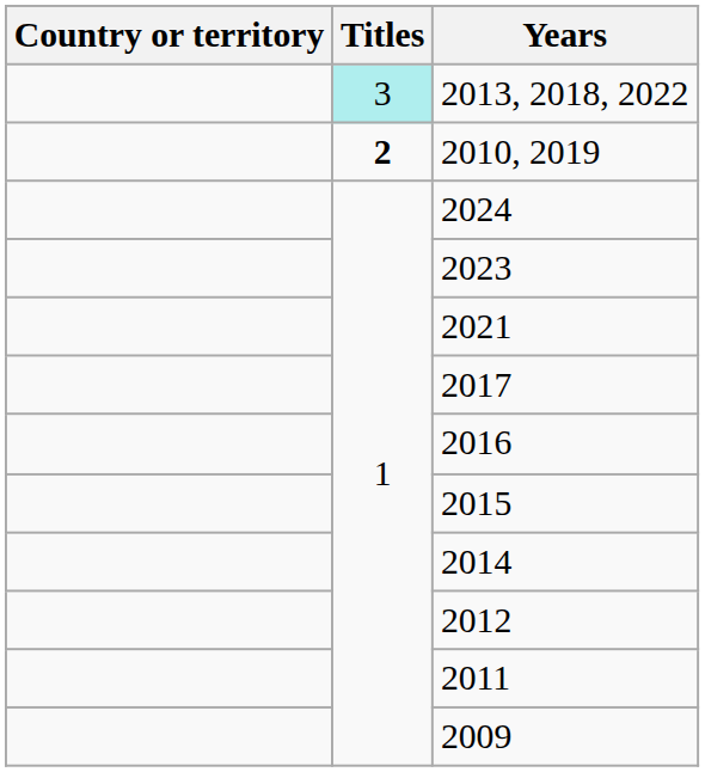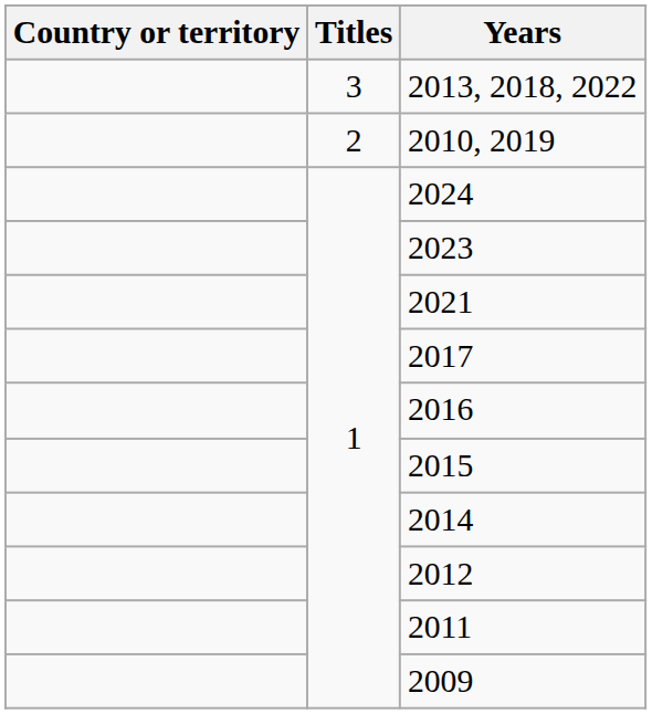2013, 2018, 2022 | Titles: paleturquoise background -> no background
2010, 2019 | Titles: bold -> normal
